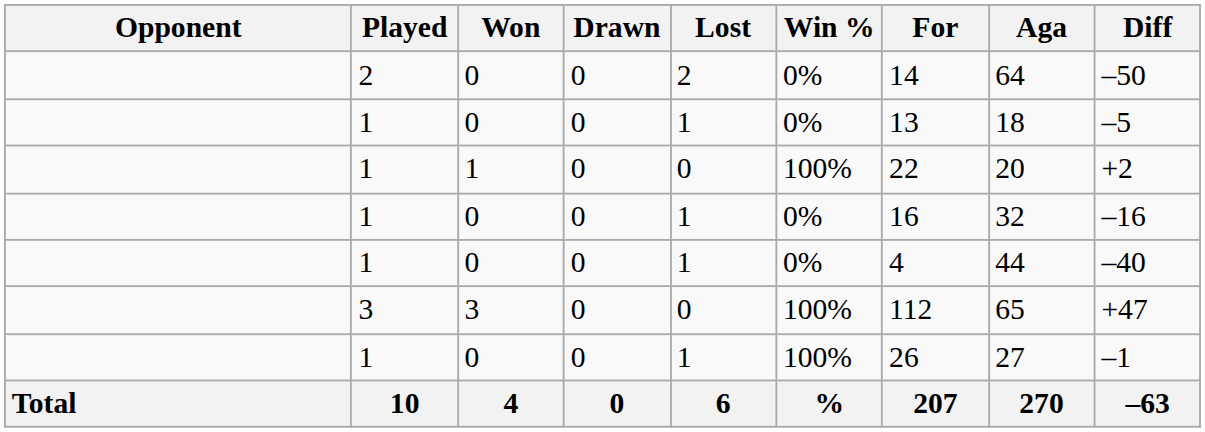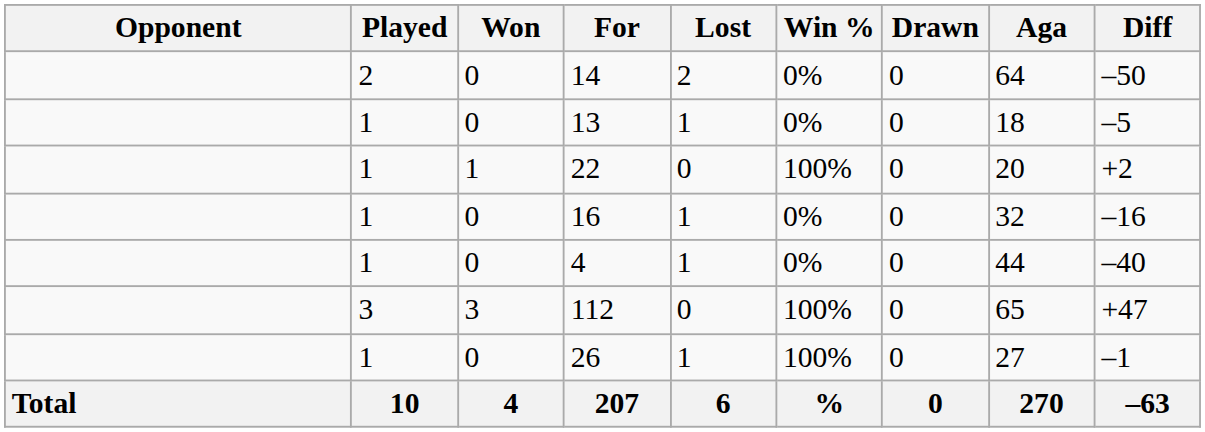columns swapped: Drawn <-> For
